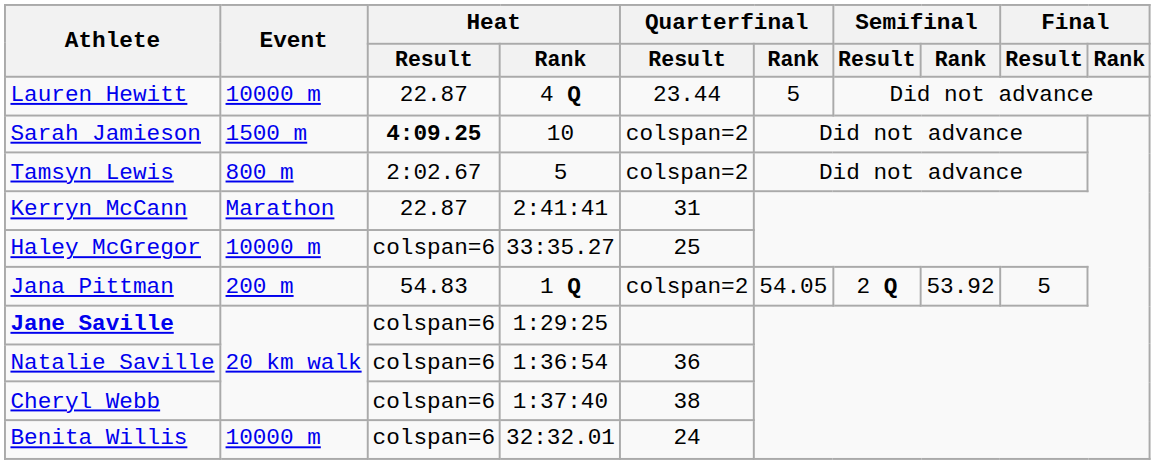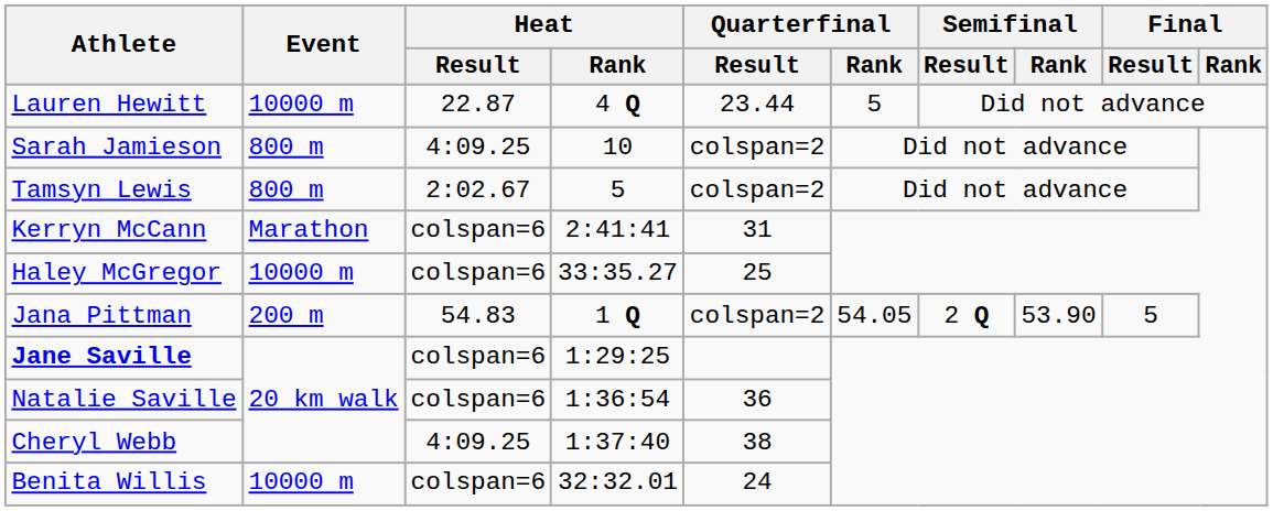Sarah Jamieson | Event: 1500 m -> 800 m
Sarah Jamieson | Heat / Result: bold -> normal
Kerryn McCann | Heat / Result: 22.87 -> colspan=6
Jana Pittman | Semifinal / Rank: 53.92 -> 53.90
Cheryl Webb | Heat / Result: colspan=6 -> 4:09.25
